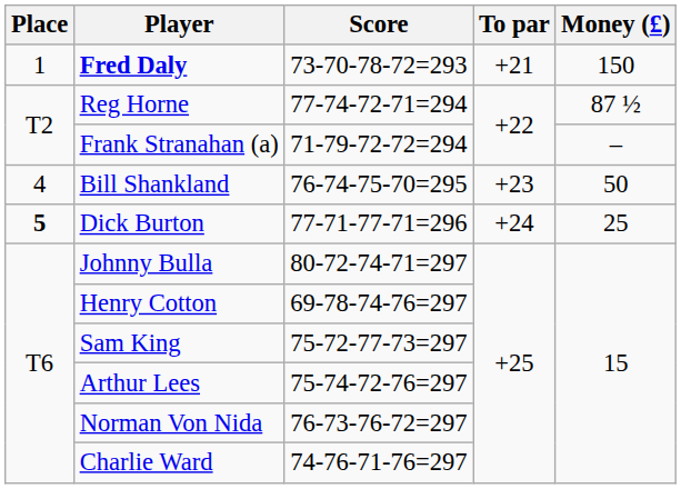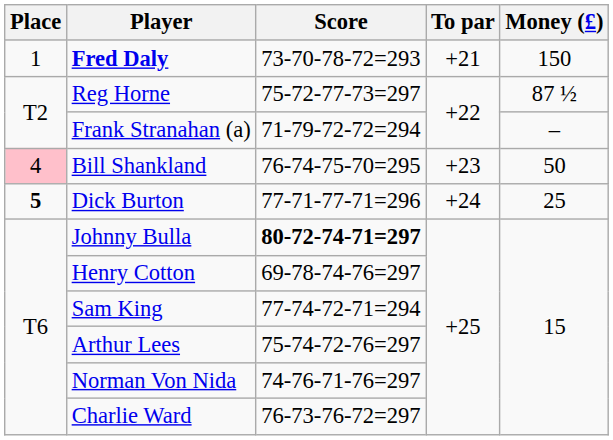Reg Horne | Score: 77-74-72-71=294 -> 75-72-77-73=297
Bill Shankland | Place: no background -> pink background
Johnny Bulla | Score: normal -> bold
Sam King | Score: 75-72-77-73=297 -> 77-74-72-71=294
Norman Von Nida | Score: 76-73-76-72=297 -> 74-76-71-76=297
Charlie Ward | Score: 74-76-71-76=297 -> 76-73-76-72=297
